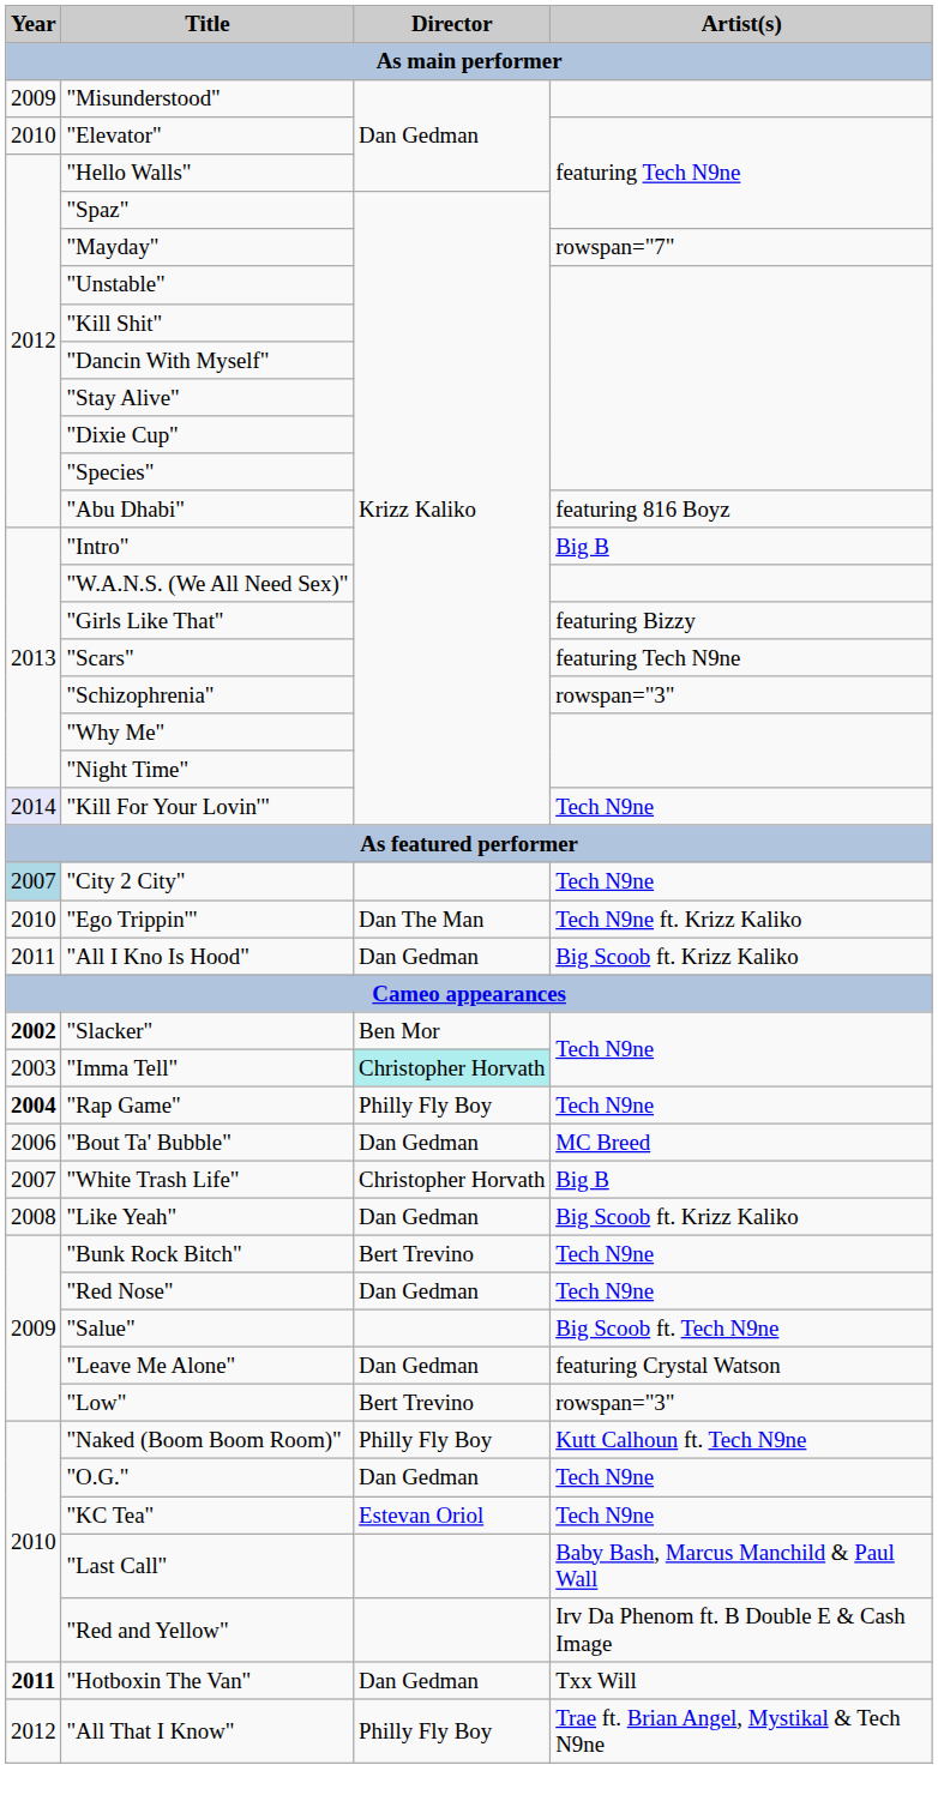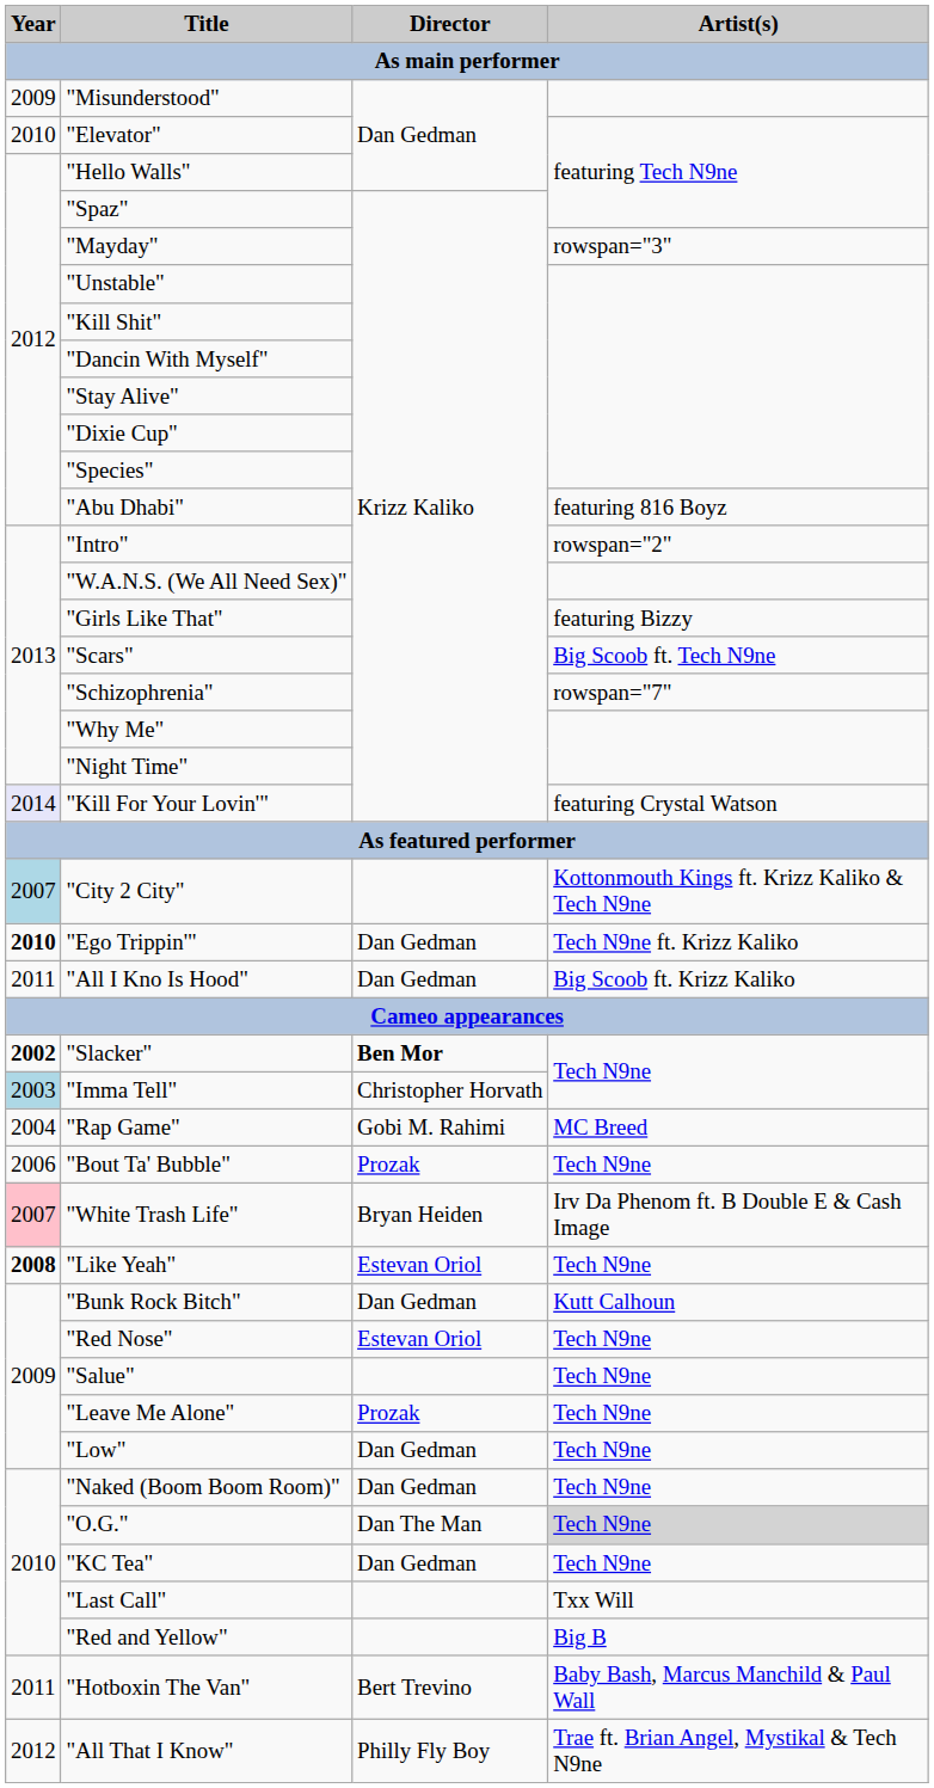"Mayday" | Artist(s): rowspan="7" -> rowspan="3"
"Intro" | Artist(s): Big B -> rowspan="2"
"Scars" | Artist(s): featuring Tech N9ne -> Big Scoob ft. Tech N9ne
"Schizophrenia" | Artist(s): rowspan="3" -> rowspan="7"
"Kill For Your Lovin'" | Artist(s): Tech N9ne -> featuring Crystal Watson
"City 2 City" | Artist(s): Tech N9ne -> Kottonmouth Kings ft. Krizz Kaliko & Tech N9ne
"Ego Trippin'" | Year: normal -> bold
"Ego Trippin'" | Director: Dan The Man -> Dan Gedman
"Slacker" | Director: normal -> bold
"Imma Tell" | Year: no background -> lightblue background
"Imma Tell" | Director: paleturquoise background -> no background
"Rap Game" | Year: bold -> normal
"Rap Game" | Director: Philly Fly Boy -> Gobi M. Rahimi
"Rap Game" | Artist(s): Tech N9ne -> MC Breed
"Bout Ta' Bubble" | Director: Dan Gedman -> Prozak
"Bout Ta' Bubble" | Artist(s): MC Breed -> Tech N9ne
"White Trash Life" | Year: no background -> pink background
"White Trash Life" | Director: Christopher Horvath -> Bryan Heiden
"White Trash Life" | Artist(s): Big B -> Irv Da Phenom ft. B Double E & Cash Image
"Like Yeah" | Year: normal -> bold
"Like Yeah" | Director: Dan Gedman -> Estevan Oriol
"Like Yeah" | Artist(s): Big Scoob ft. Krizz Kaliko -> Tech N9ne
"Bunk Rock Bitch" | Director: Bert Trevino -> Dan Gedman
"Bunk Rock Bitch" | Artist(s): Tech N9ne -> Kutt Calhoun
"Red Nose" | Director: Dan Gedman -> Estevan Oriol
"Salue" | Artist(s): Big Scoob ft. Tech N9ne -> Tech N9ne
"Leave Me Alone" | Director: Dan Gedman -> Prozak
"Leave Me Alone" | Artist(s): featuring Crystal Watson -> Tech N9ne
"Low" | Director: Bert Trevino -> Dan Gedman
"Low" | Artist(s): rowspan="3" -> Tech N9ne
"Naked (Boom Boom Room)" | Director: Philly Fly Boy -> Dan Gedman
"Naked (Boom Boom Room)" | Artist(s): Kutt Calhoun ft. Tech N9ne -> Tech N9ne
"O.G." | Director: Dan Gedman -> Dan The Man
"O.G." | Artist(s): no background -> lightgrey background
"KC Tea" | Director: Estevan Oriol -> Dan Gedman
"Last Call" | Artist(s): Baby Bash, Marcus Manchild & Paul Wall -> Txx Will
"Red and Yellow" | Artist(s): Irv Da Phenom ft. B Double E & Cash Image -> Big B
"Hotboxin The Van" | Year: bold -> normal
"Hotboxin The Van" | Director: Dan Gedman -> Bert Trevino
"Hotboxin The Van" | Artist(s): Txx Will -> Baby Bash, Marcus Manchild & Paul Wall
